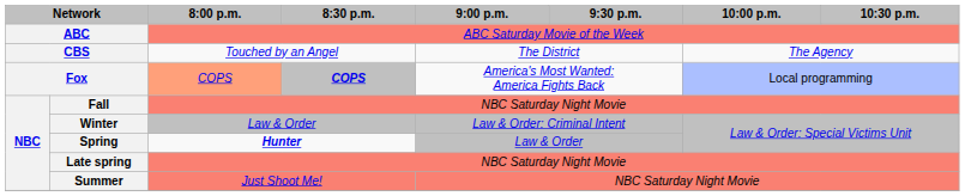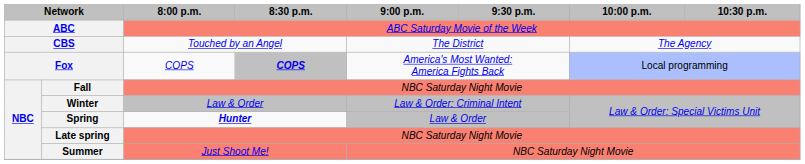Fox | 8:00 p.m.: lightsalmon background -> no background
